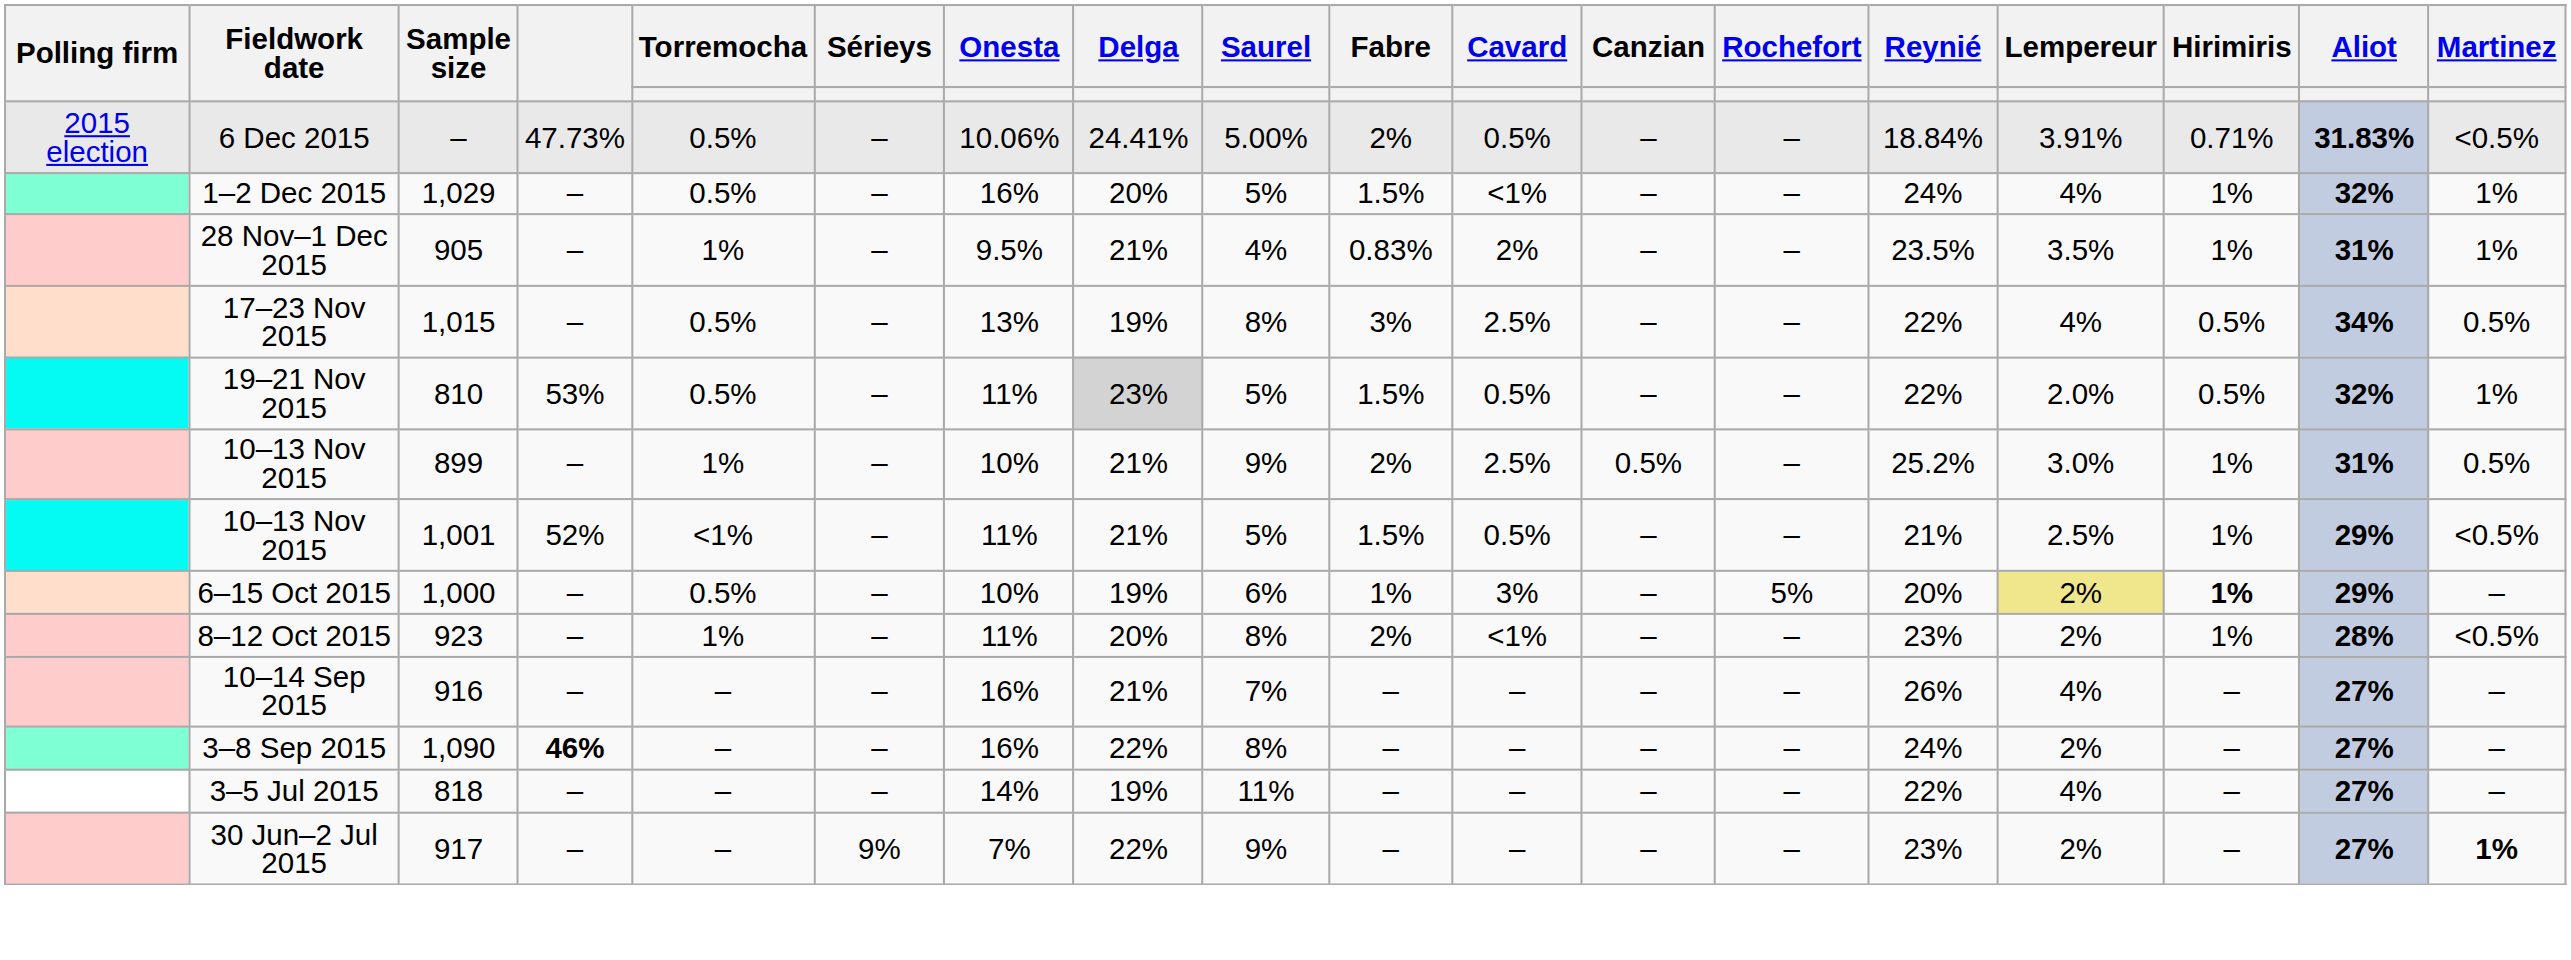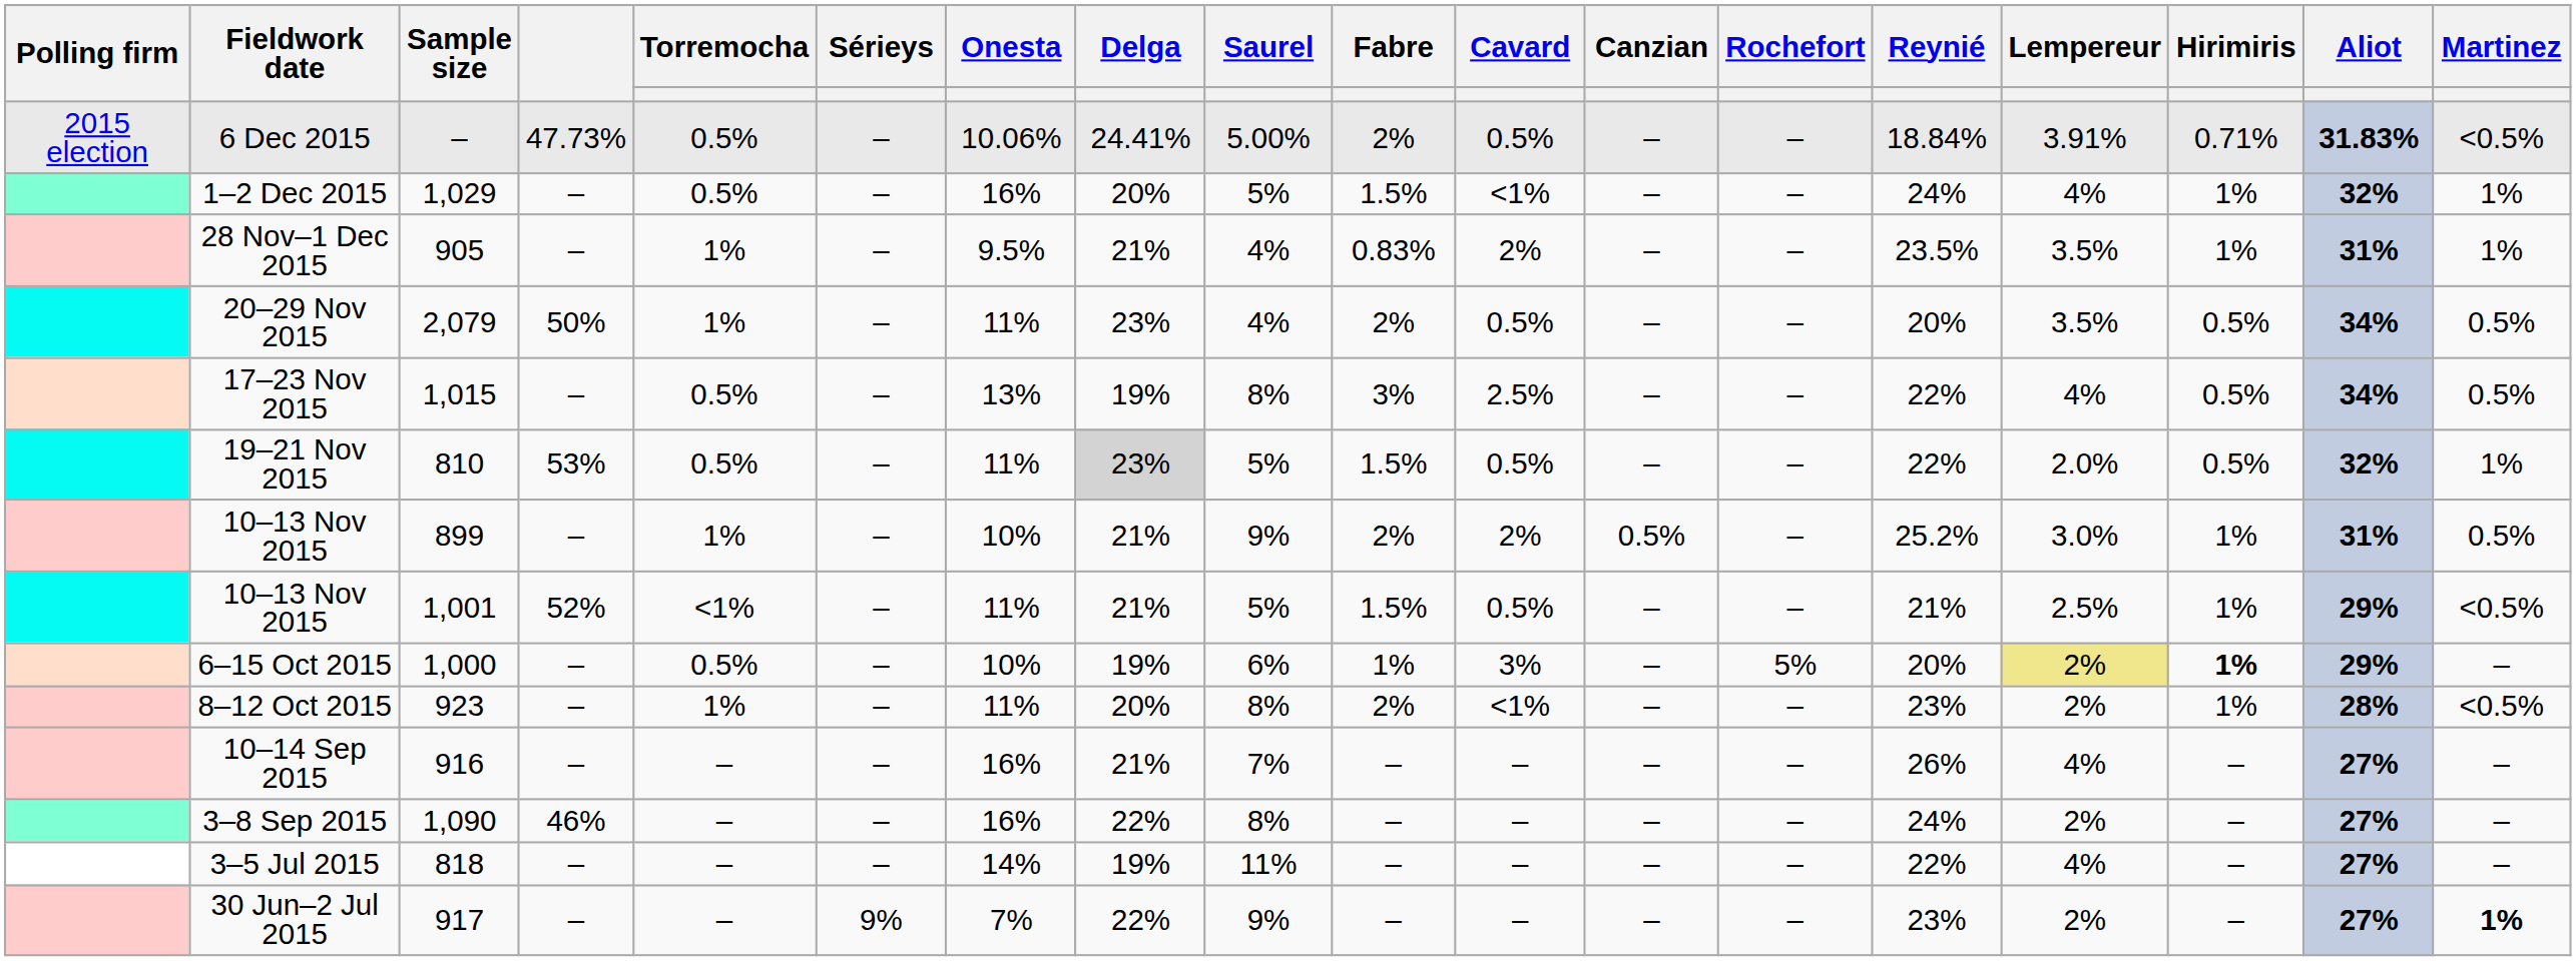+ row: 20–29 Nov 2015 | 2,079 | 50% | 1% | – | 11% | 23% | 4% | 2% | 0.5% | – | – | 20% | 3.5% | 0.5% | 34% | 0.5%
10–13 Nov 2015 / 899 | Cavard: 2.5% -> 2%
3–8 Sep 2015 | column 4: bold -> normal
